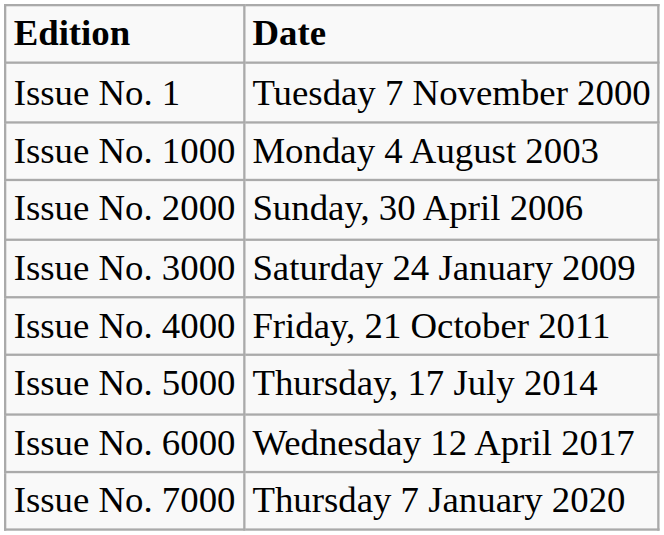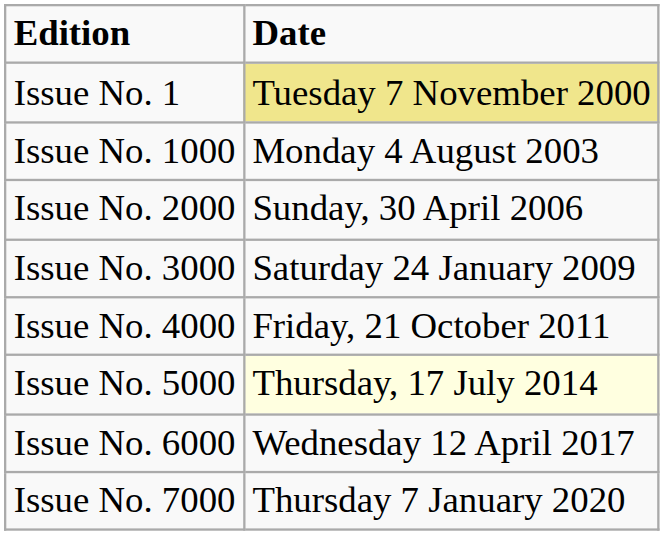Issue No. 1 | Date: no background -> khaki background
Issue No. 5000 | Date: no background -> lightyellow background
